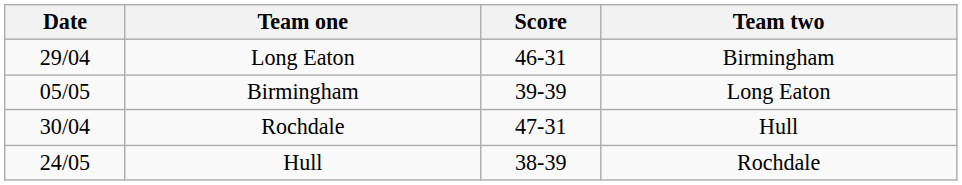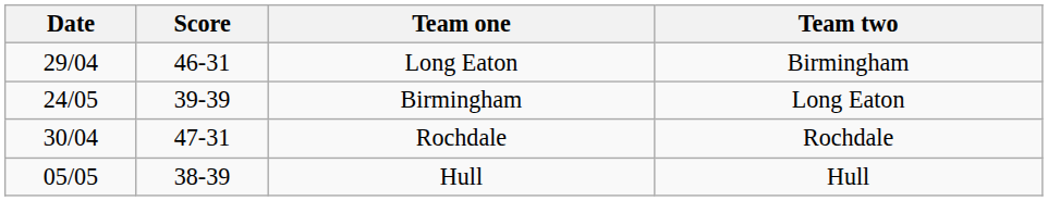columns swapped: Team one <-> Score
row 3 | Date: 05/05 -> 24/05
row 4 | Team two: Hull -> Rochdale
row 5 | Date: 24/05 -> 05/05
row 5 | Team two: Rochdale -> Hull
